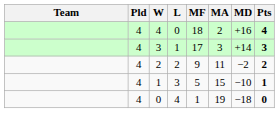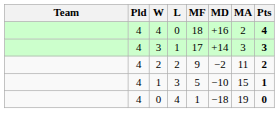columns swapped: MA <-> MD
